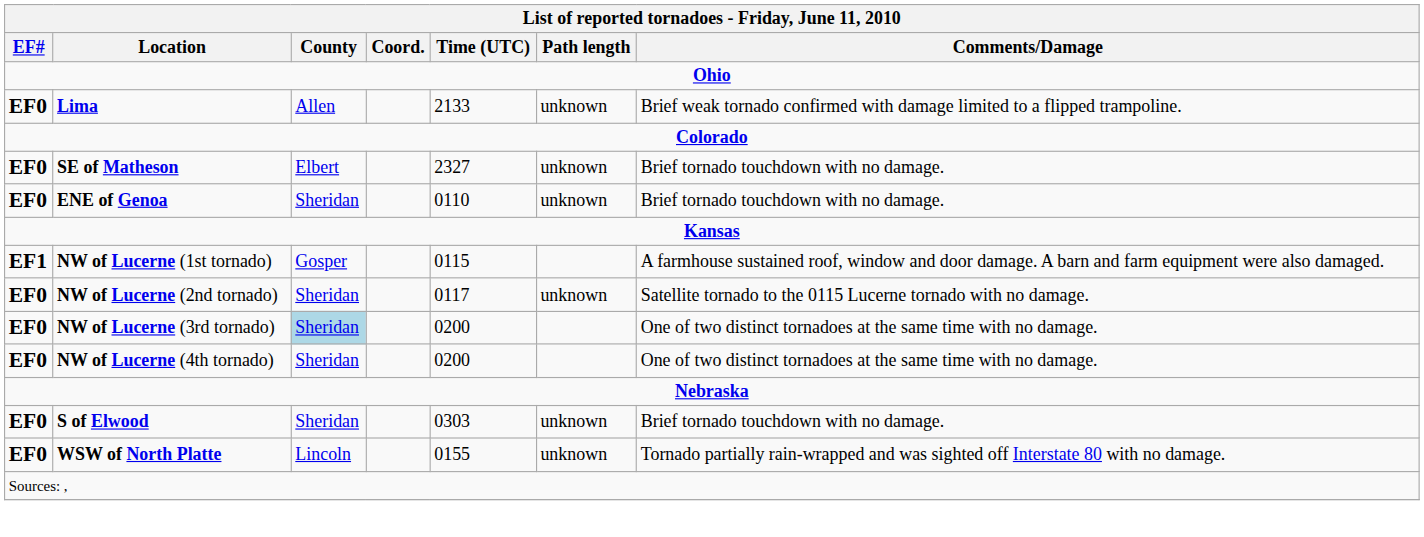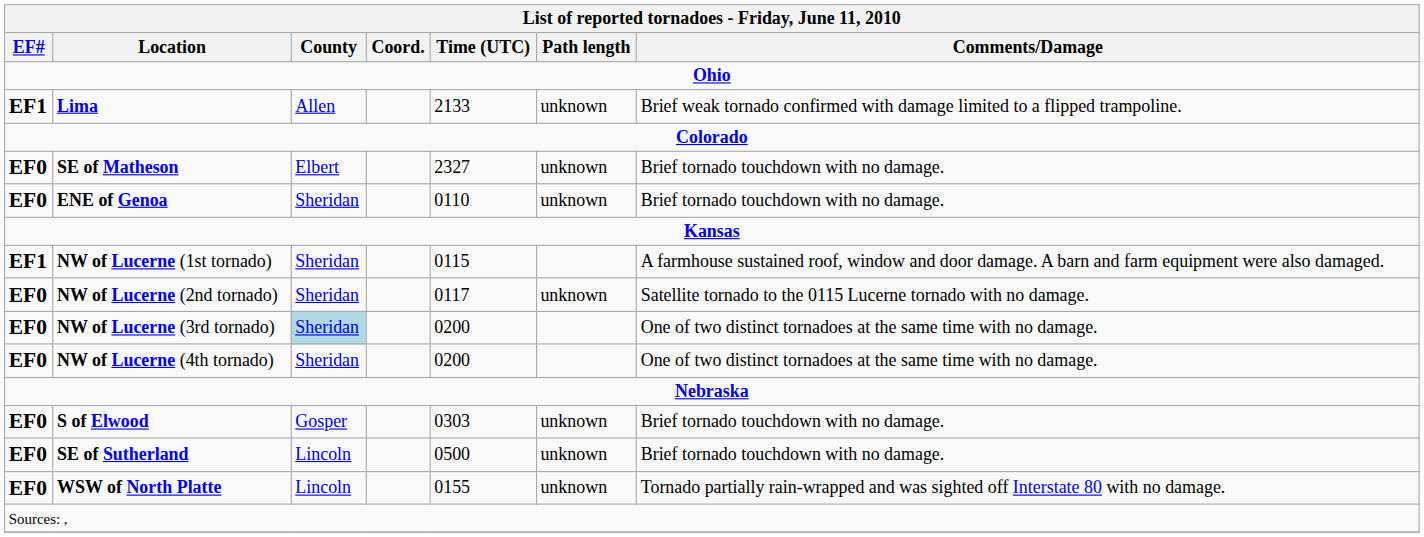Lima | EF#: EF0 -> EF1
NW of Lucerne (1st tornado) | County: Gosper -> Sheridan
S of Elwood | County: Sheridan -> Gosper
+ row: EF0 | SE of Sutherland | Lincoln | 0500 | unknown | Brief tornado touchdown with no damage.
